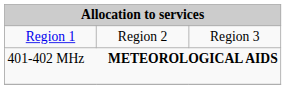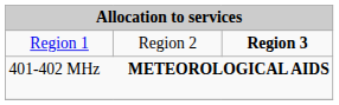Region 1 | column 3: normal -> bold
